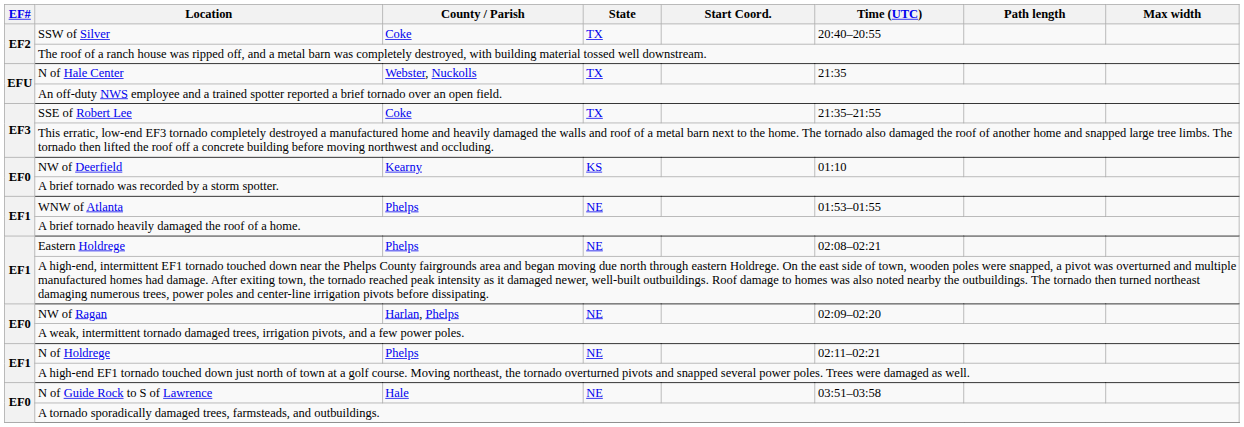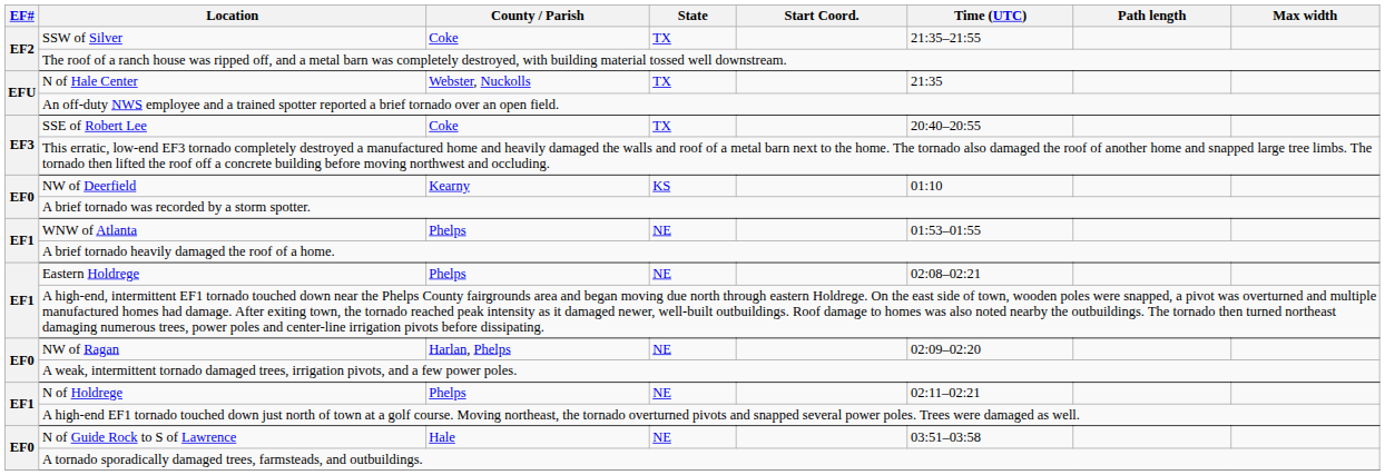SSW of Silver | Time (UTC): 20:40–20:55 -> 21:35–21:55
SSE of Robert Lee | Time (UTC): 21:35–21:55 -> 20:40–20:55
